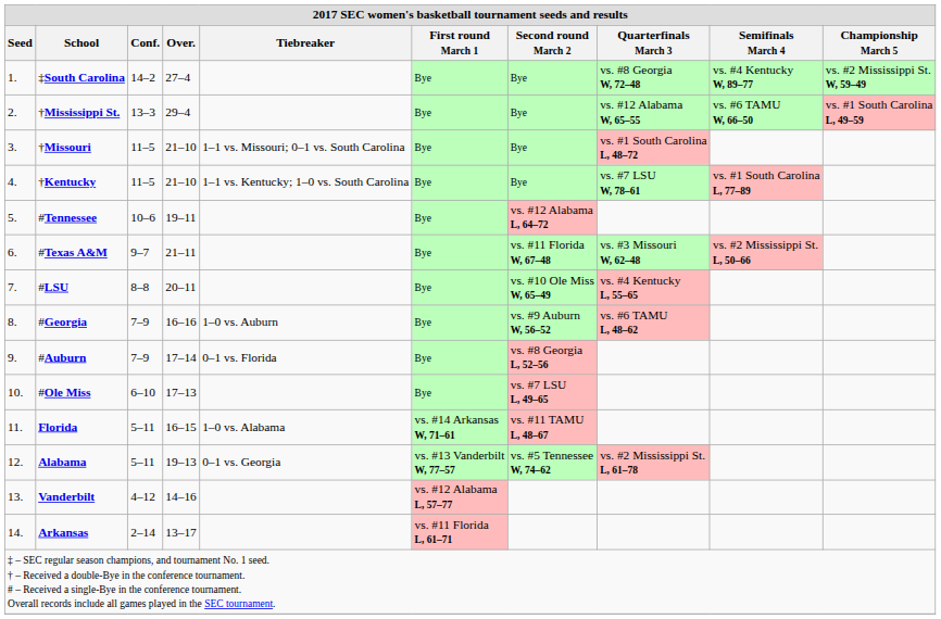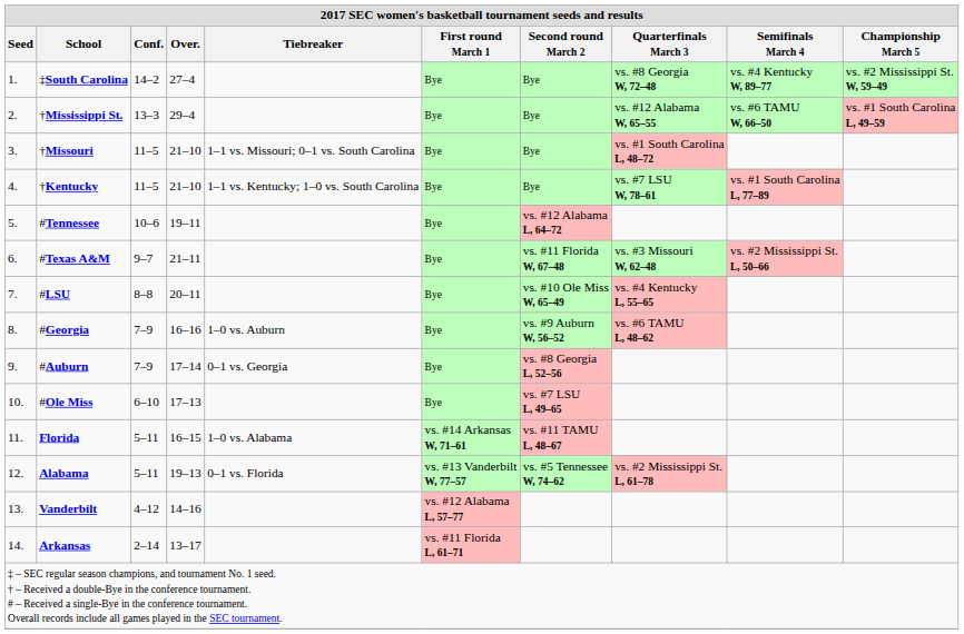#Auburn | Tiebreaker: 0–1 vs. Florida -> 0–1 vs. Georgia
Alabama | Tiebreaker: 0–1 vs. Georgia -> 0–1 vs. Florida
